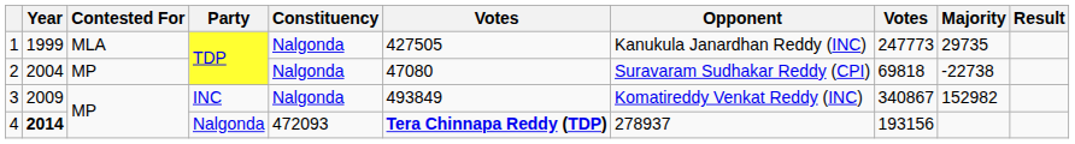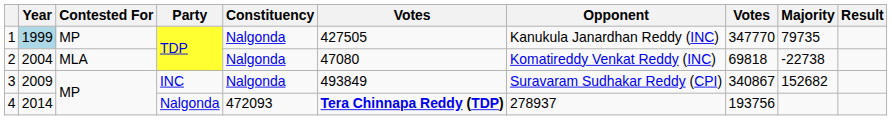1 | Year: no background -> lightblue background
1 | Contested For: MLA -> MP
1 | column 8: 247773 -> 347770
1 | Majority: 29735 -> 79735
2 | Contested For: MP -> MLA
2 | Opponent: Suravaram Sudhakar Reddy (CPI) -> Komatireddy Venkat Reddy (INC)
3 | Opponent: Komatireddy Venkat Reddy (INC) -> Suravaram Sudhakar Reddy (CPI)
3 | Majority: 152982 -> 152682
4 | Year: bold -> normal
4 | column 8: 193156 -> 193756
